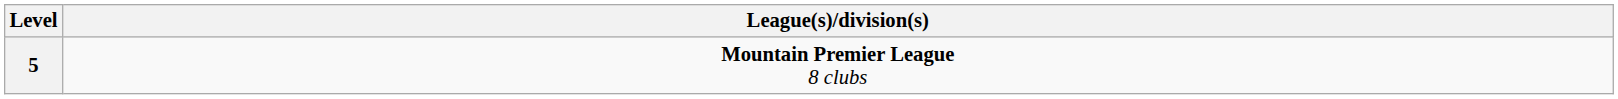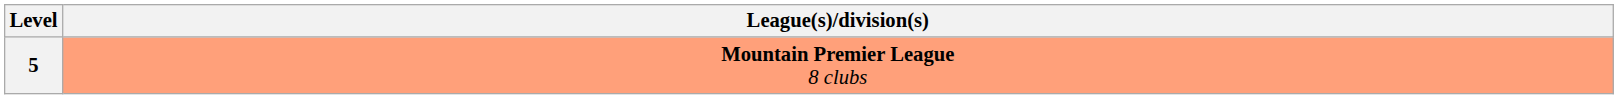5 | column 2: no background -> lightsalmon background
